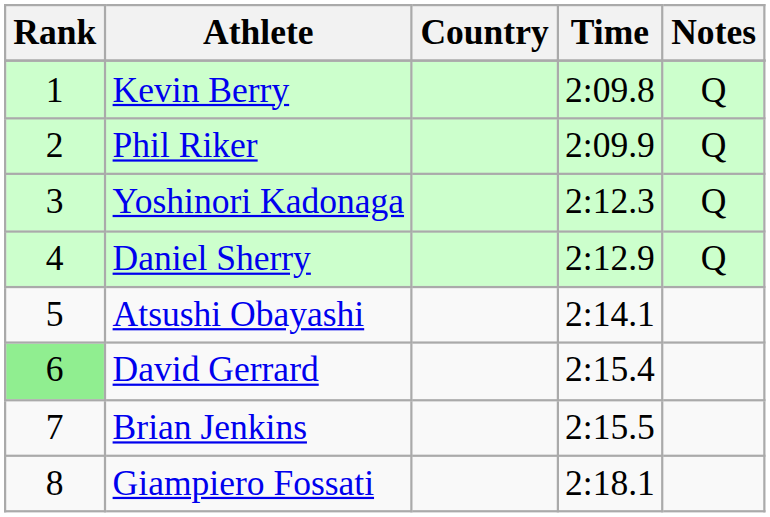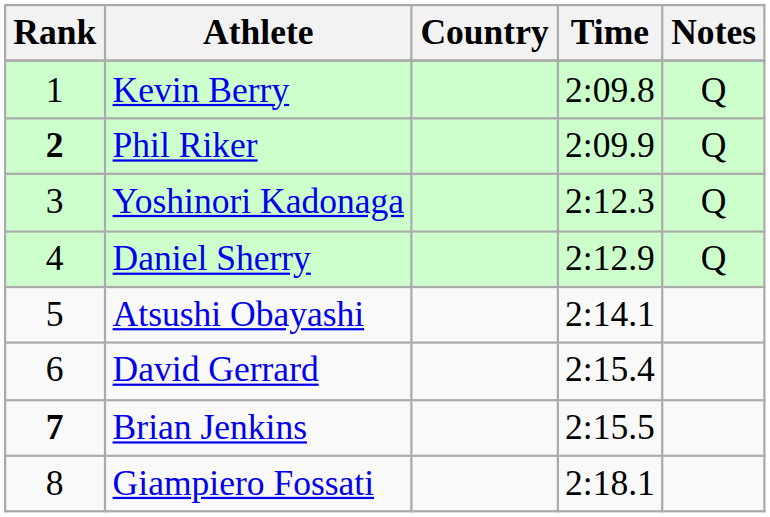Phil Riker | Rank: normal -> bold
David Gerrard | Rank: lightgreen background -> no background
Brian Jenkins | Rank: normal -> bold
